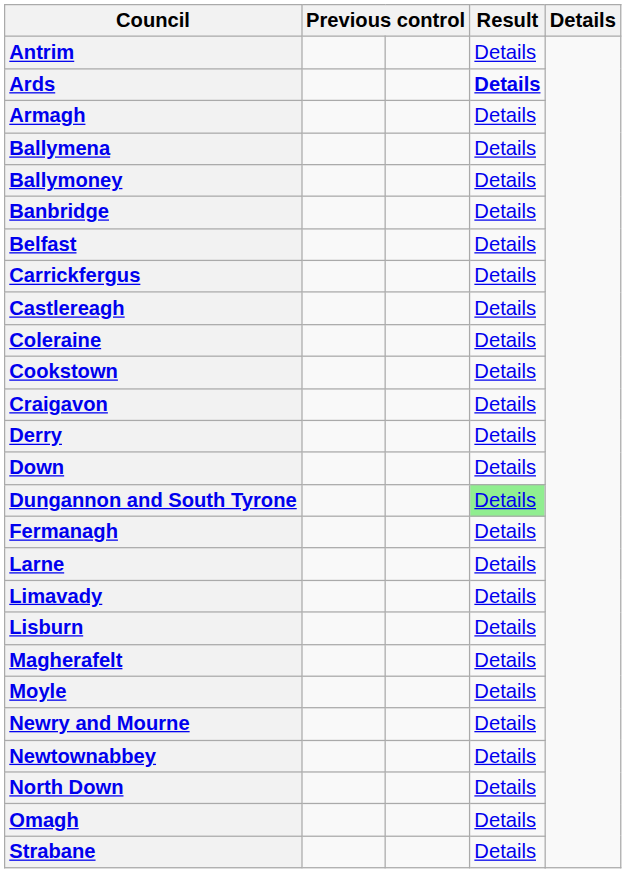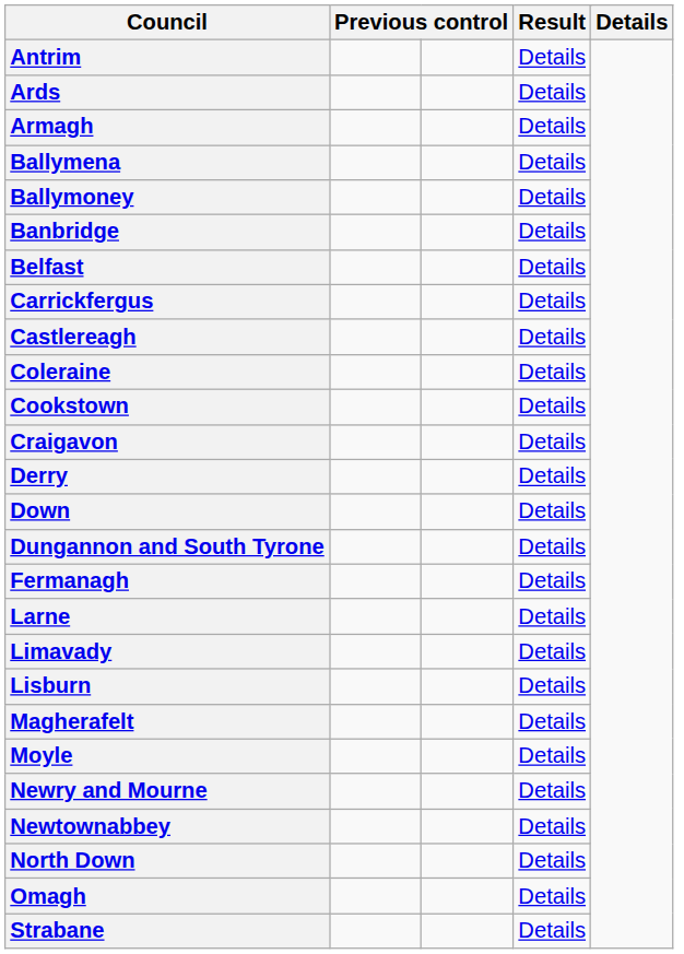Ards | column 4: bold -> normal
Dungannon and South Tyrone | column 4: lightgreen background -> no background
